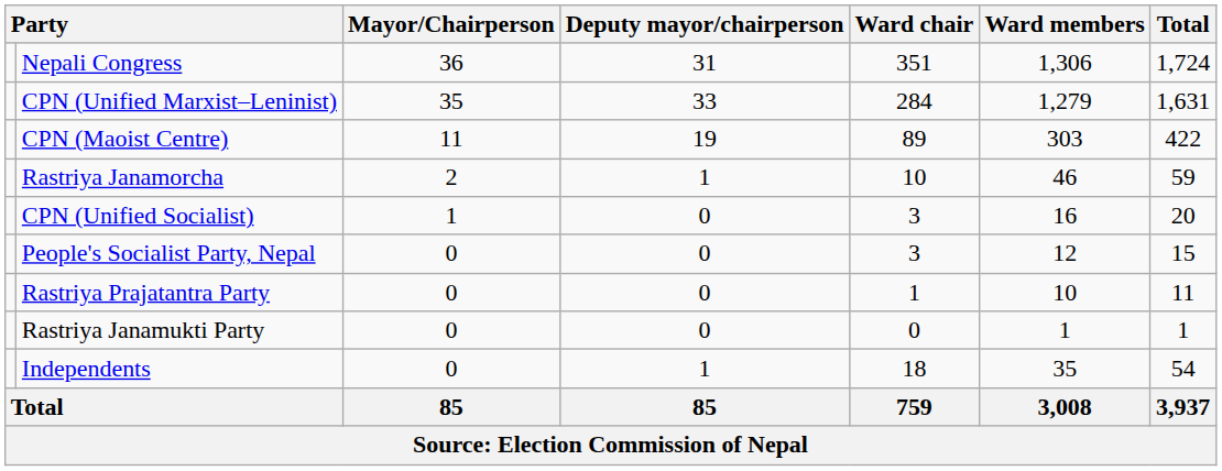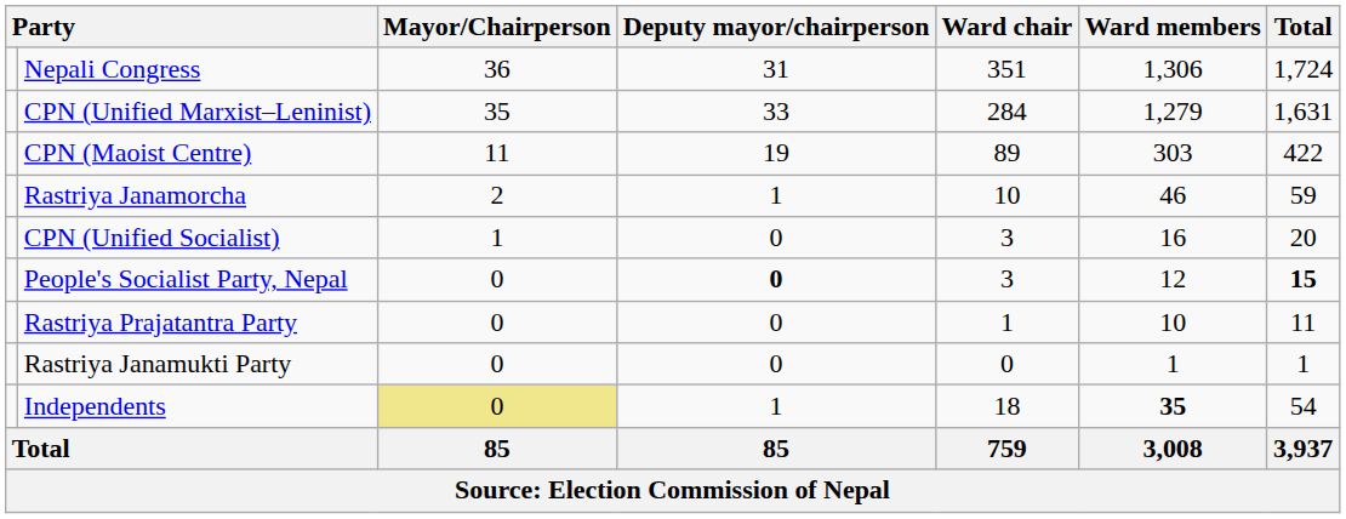People's Socialist Party, Nepal | Deputy mayor/chairperson: normal -> bold
People's Socialist Party, Nepal | Total: normal -> bold
Independents | Mayor/Chairperson: no background -> khaki background
Independents | Ward members: normal -> bold
